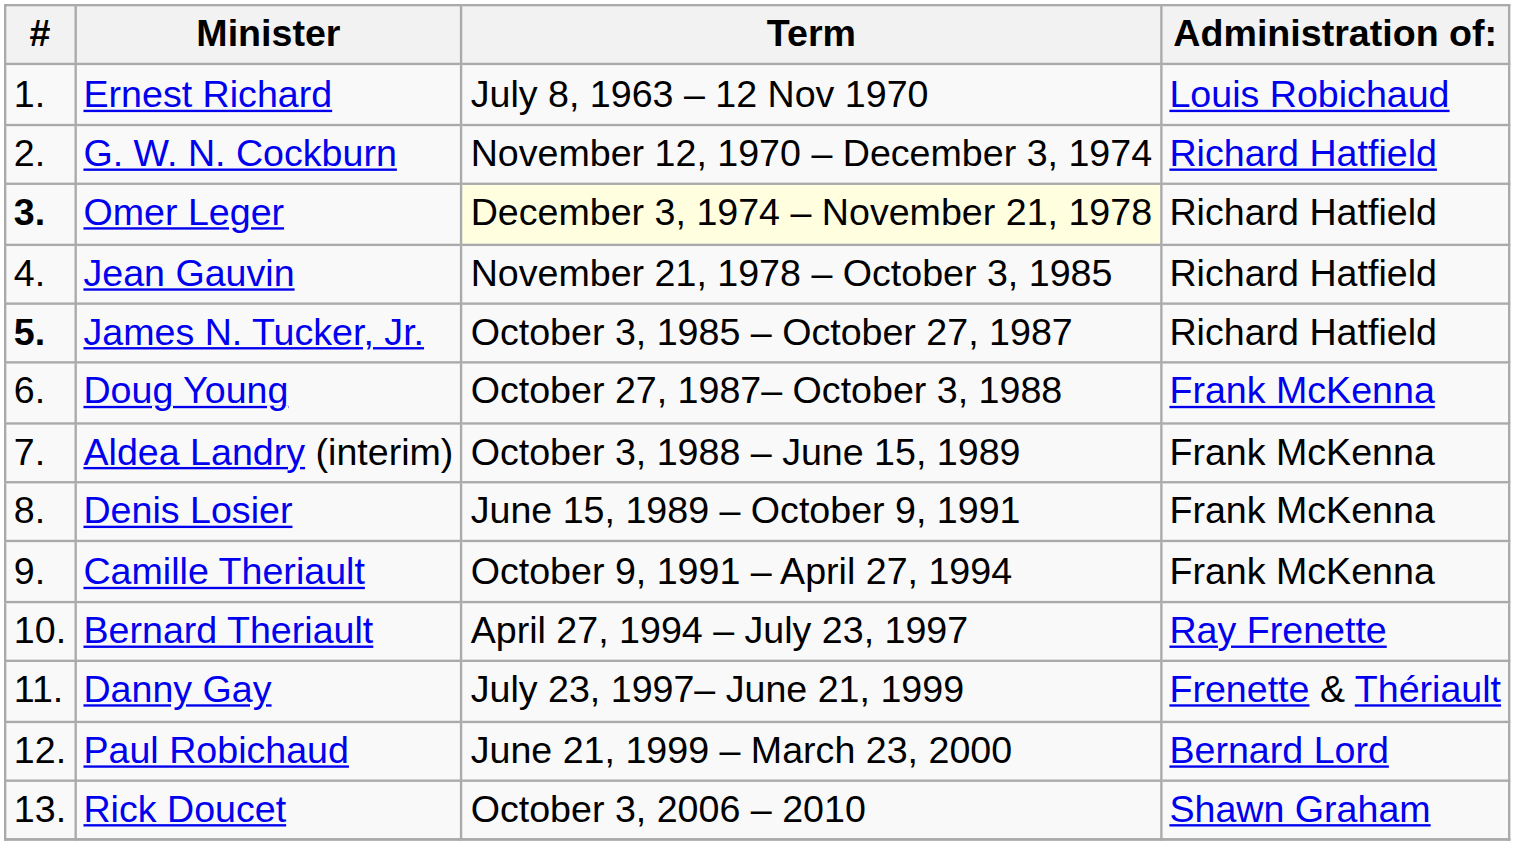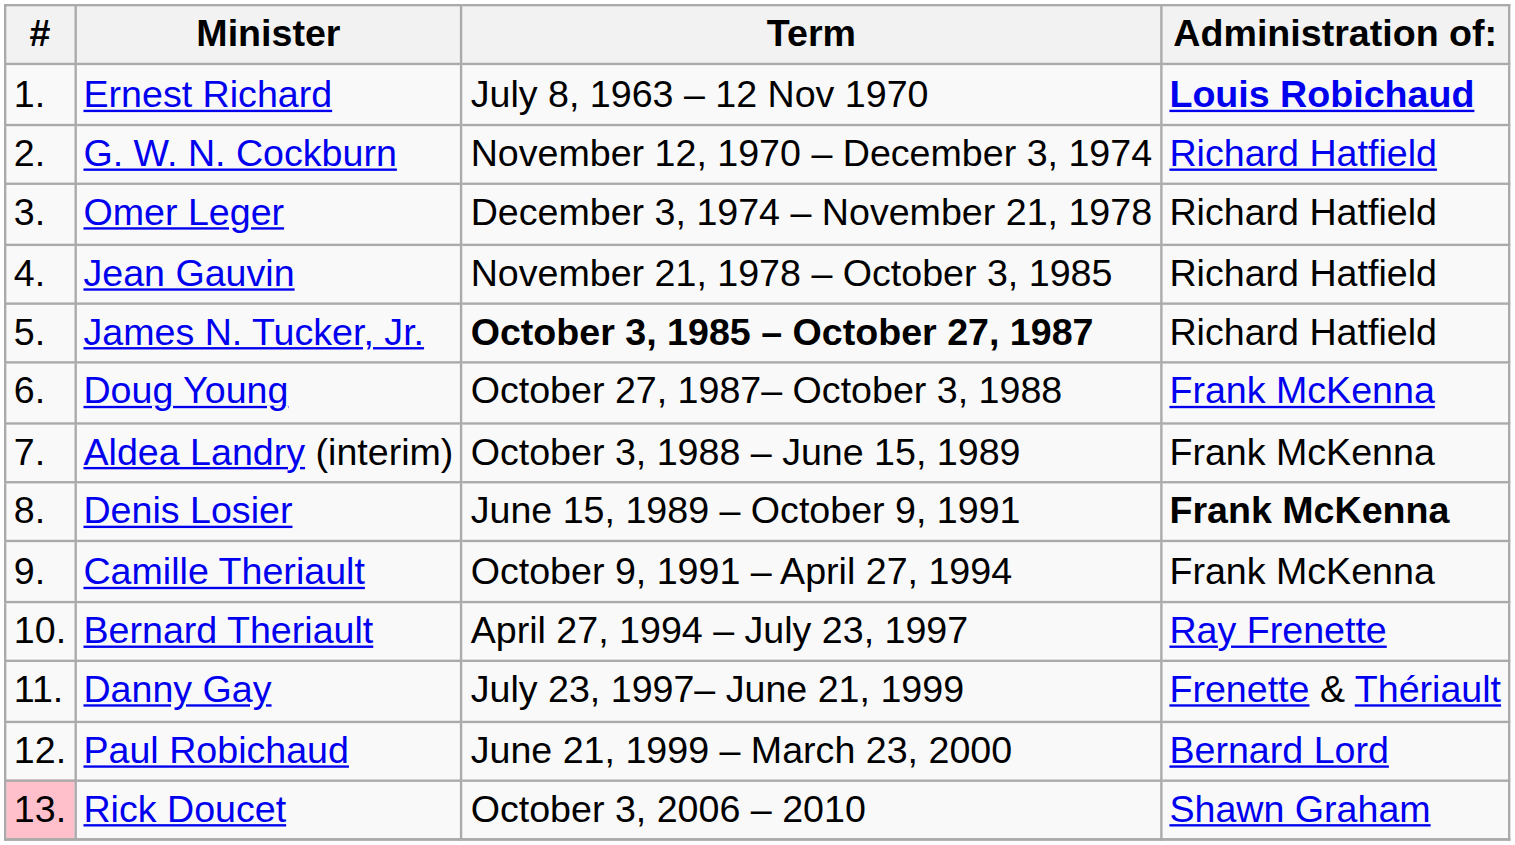Ernest Richard | Administration of:: normal -> bold
Omer Leger | #: bold -> normal
Omer Leger | Term: lightyellow background -> no background
James N. Tucker, Jr. | #: bold -> normal
James N. Tucker, Jr. | Term: normal -> bold
Denis Losier | Administration of:: normal -> bold
Rick Doucet | #: no background -> pink background
